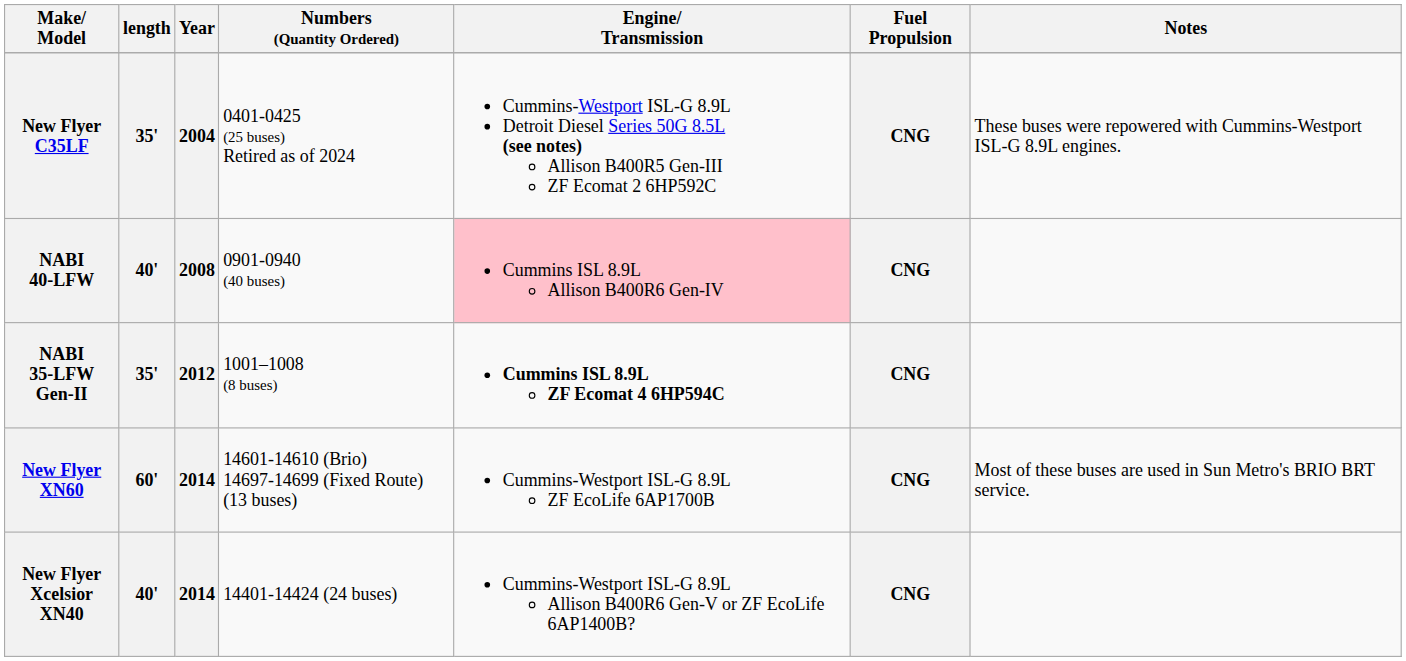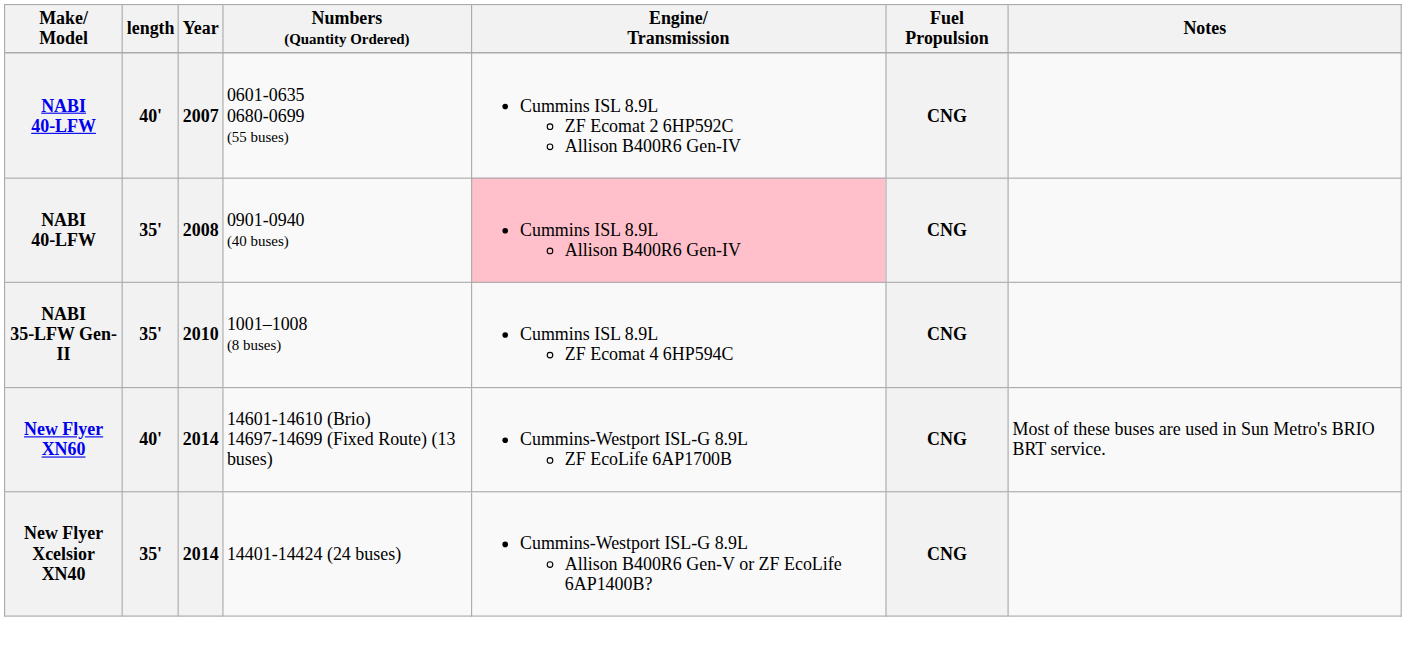- row: New Flyer C35LF | 35' | 2004 | 0401-0425 (25 buses) Retired as of 2024 | Cummins-Westport ISL-G 8.9L Detroit Diesel Series 50G 8.5L (see notes) Allison B400R5 Gen-III ZF Ecomat 2 6HP592C | CNG | These buses were repowered with Cummins-Westport ISL-G 8.9L engines.
+ row: NABI 40-LFW | 40' | 2007 | 0601-0635 0680-0699 (55 buses) | Cummins ISL 8.9L ZF Ecomat 2 6HP592C Allison B400R6 Gen-IV | CNG
0901-0940 (40 buses) | length: 40' -> 35'
1001–1008 (8 buses) | Year: 2012 -> 2010
1001–1008 (8 buses) | Engine/ Transmission: bold -> normal
14601-14610 (Brio) 14697-14699 (Fixed Route) (13 buses) | length: 60' -> 40'
14401-14424 (24 buses) | length: 40' -> 35'
